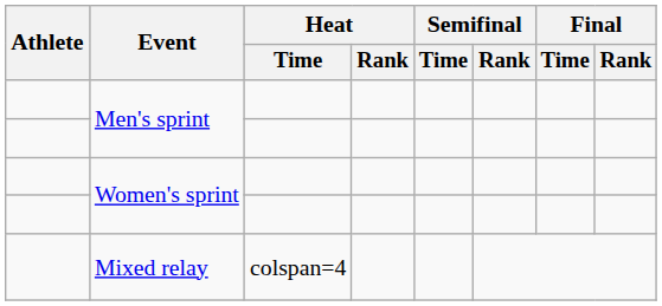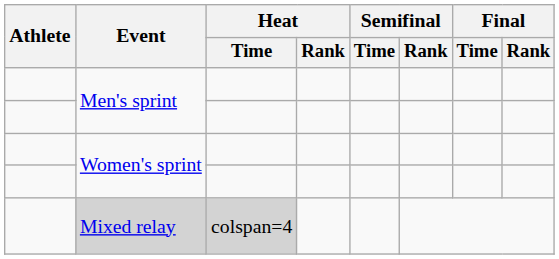Mixed relay | Event: no background -> lightgrey background
Mixed relay | Heat / Time: no background -> lightgrey background
